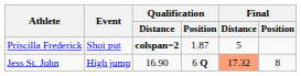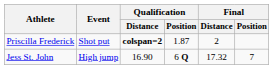Priscilla Frederick | Final / Distance: 5 -> 2
Jess St. John | Final / Distance: lightsalmon background -> no background
Jess St. John | Final / Position: 8 -> 7
